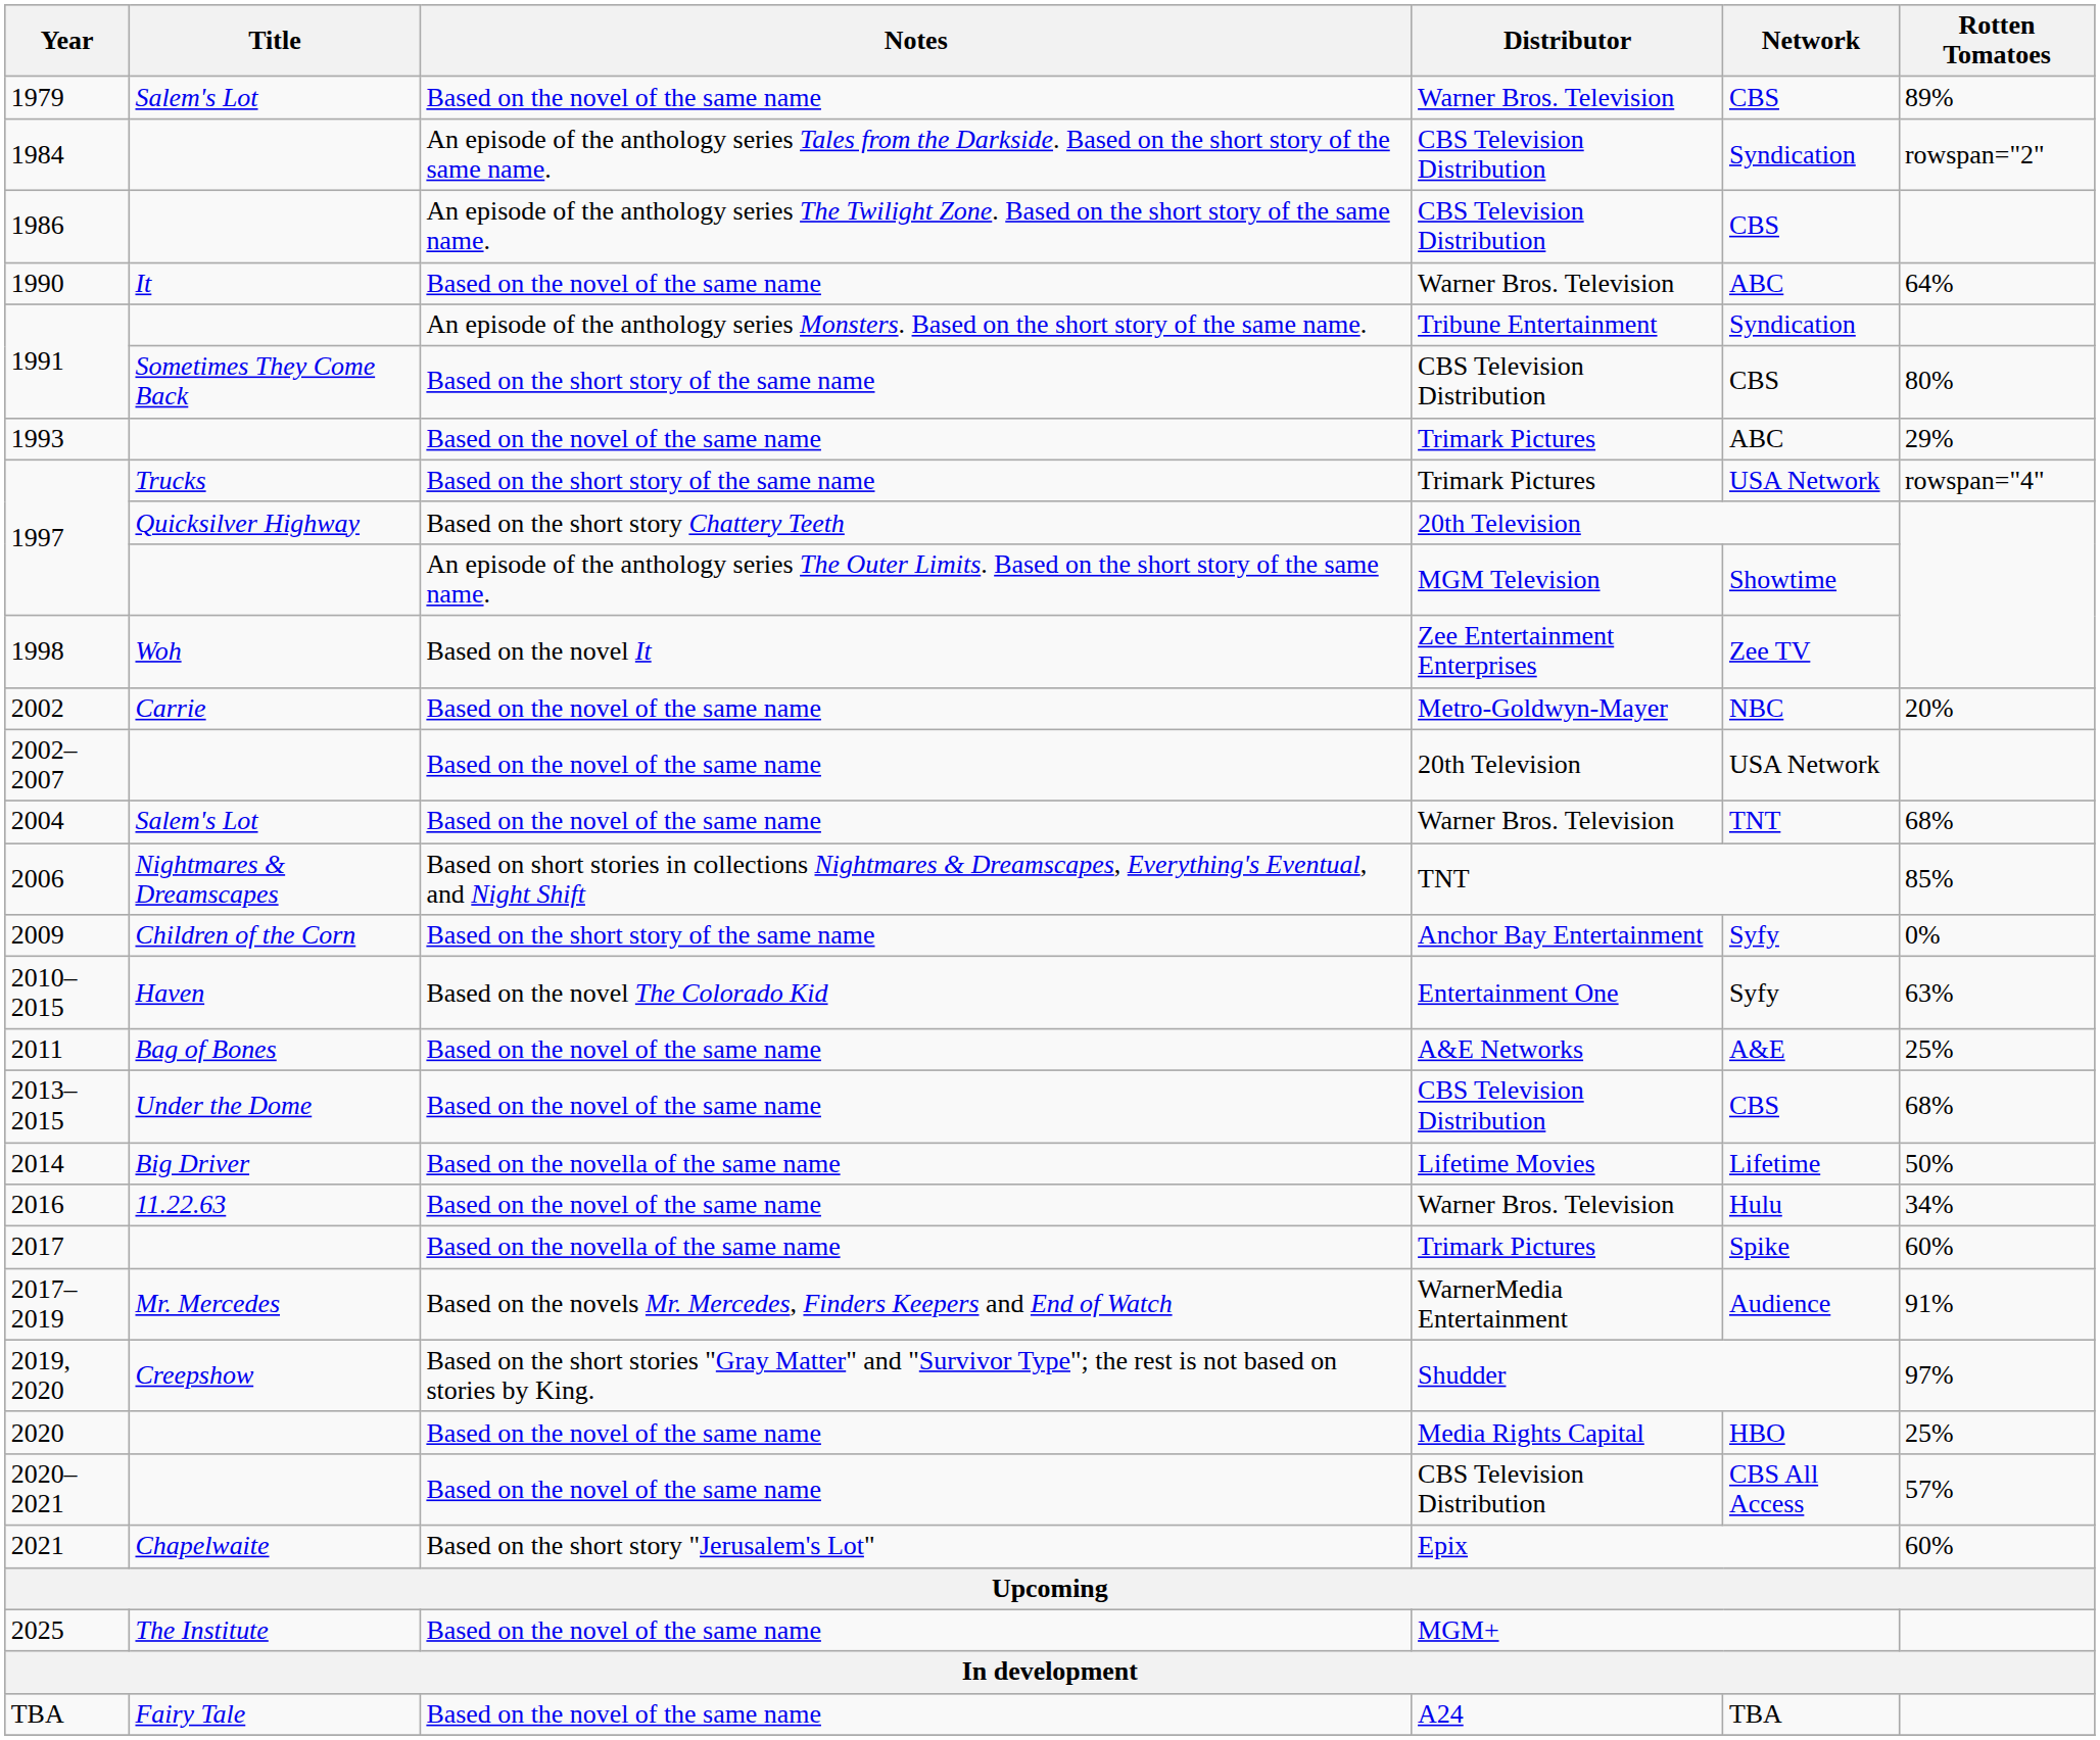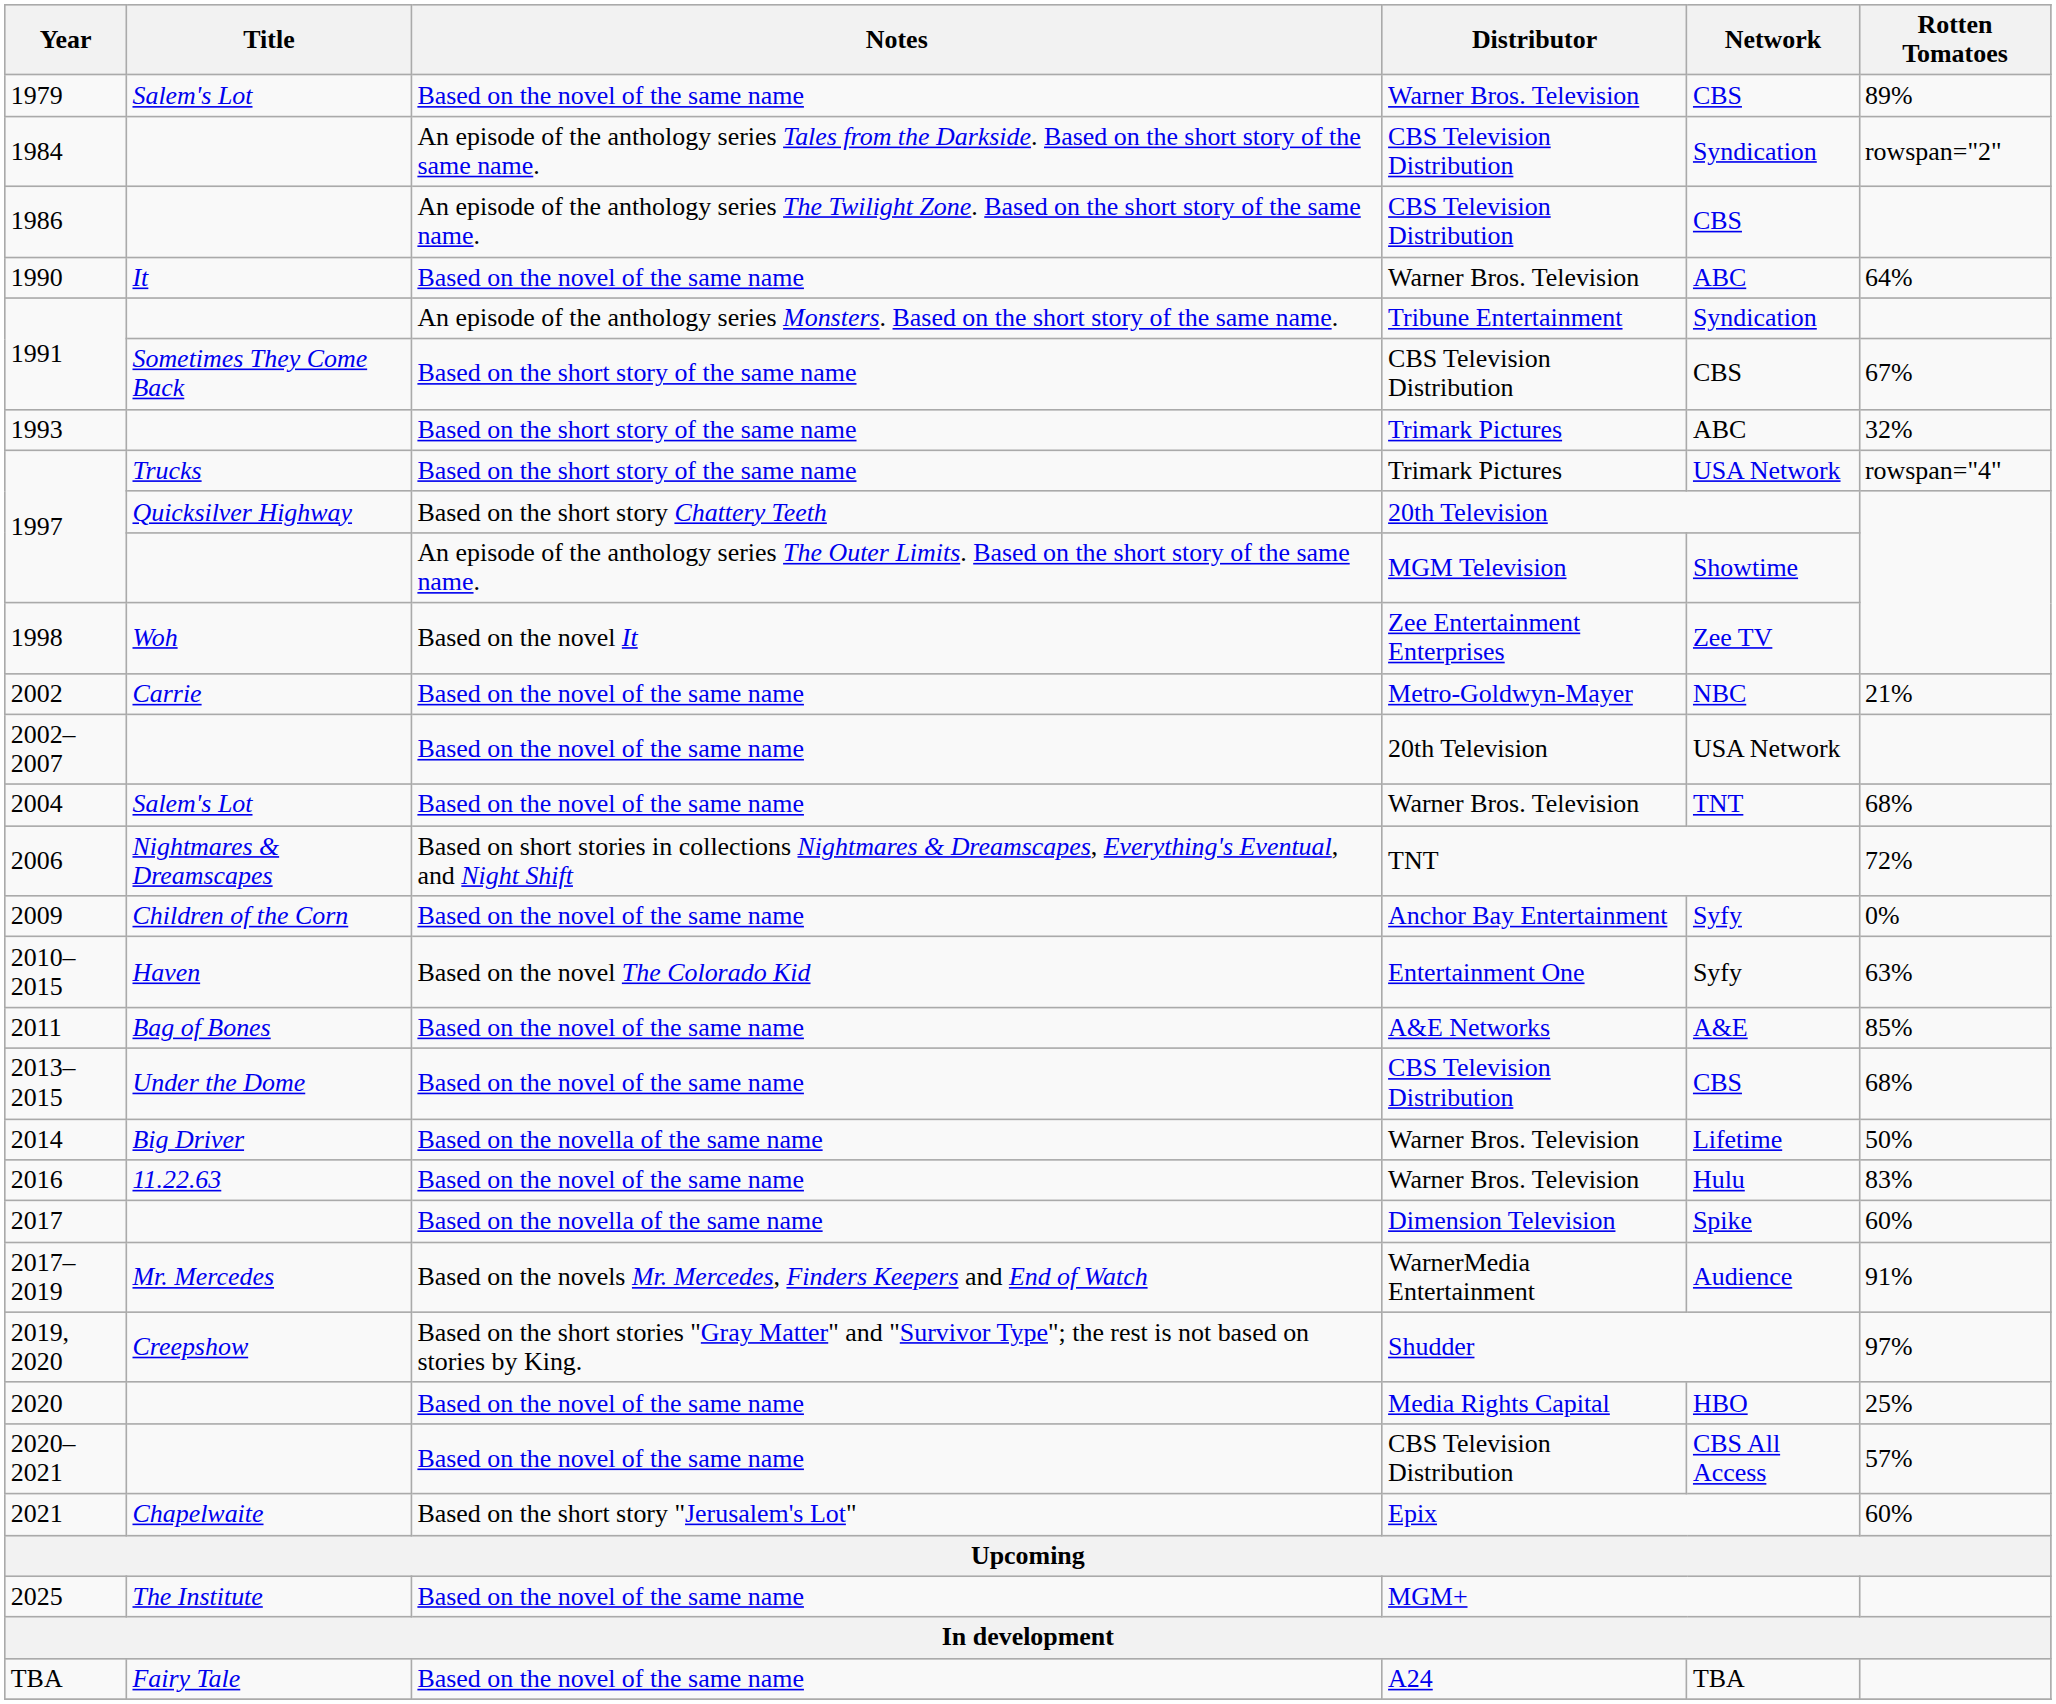1991 / Sometimes They Come Back | Rotten Tomatoes: 80% -> 67%
1993 | Notes: Based on the novel of the same name -> Based on the short story of the same name
1993 | Rotten Tomatoes: 29% -> 32%
2002 | Rotten Tomatoes: 20% -> 21%
2006 | Rotten Tomatoes: 85% -> 72%
2009 | Notes: Based on the short story of the same name -> Based on the novel of the same name
2011 | Rotten Tomatoes: 25% -> 85%
2014 | Distributor: Lifetime Movies -> Warner Bros. Television
2016 | Rotten Tomatoes: 34% -> 83%
2017 | Distributor: Trimark Pictures -> Dimension Television
